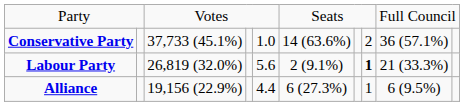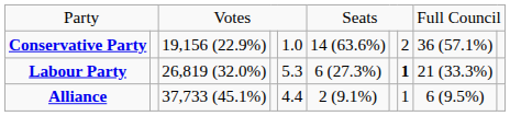Conservative Party | column 3: 37,733 (45.1%) -> 19,156 (22.9%)
Labour Party | column 5: 5.6 -> 5.3
Labour Party | column 6: 2 (9.1%) -> 6 (27.3%)
Alliance | column 3: 19,156 (22.9%) -> 37,733 (45.1%)
Alliance | column 6: 6 (27.3%) -> 2 (9.1%)
